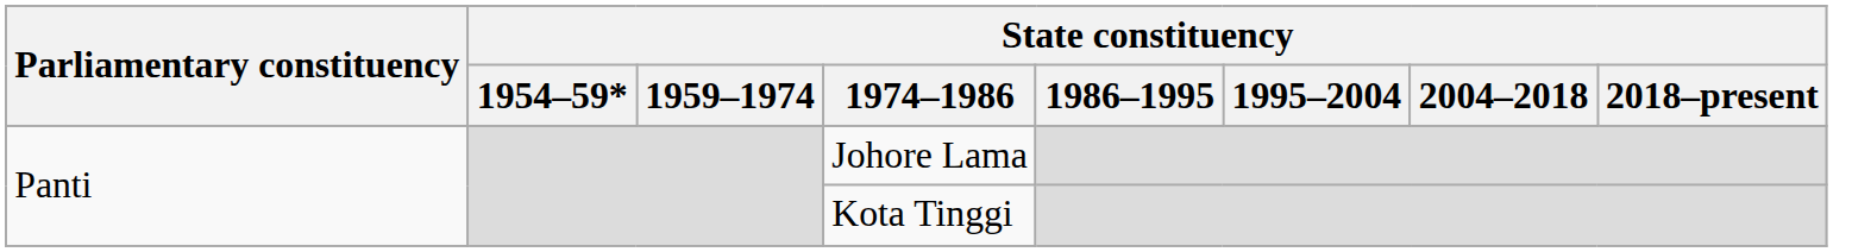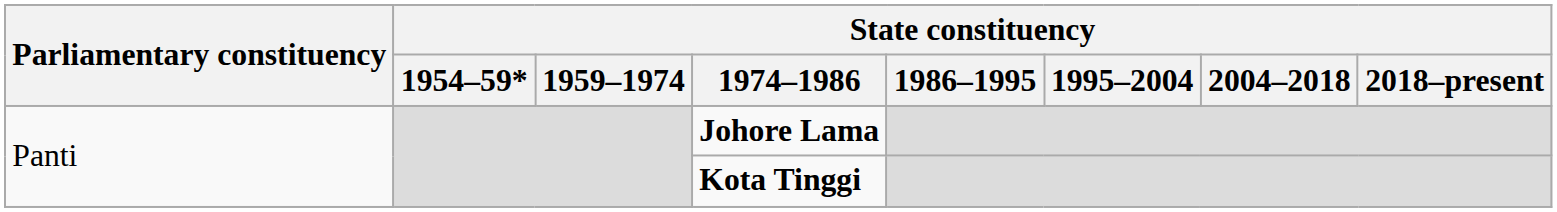Johore Lama | State constituency / 1974–1986: normal -> bold
Kota Tinggi | State constituency / 1974–1986: normal -> bold
